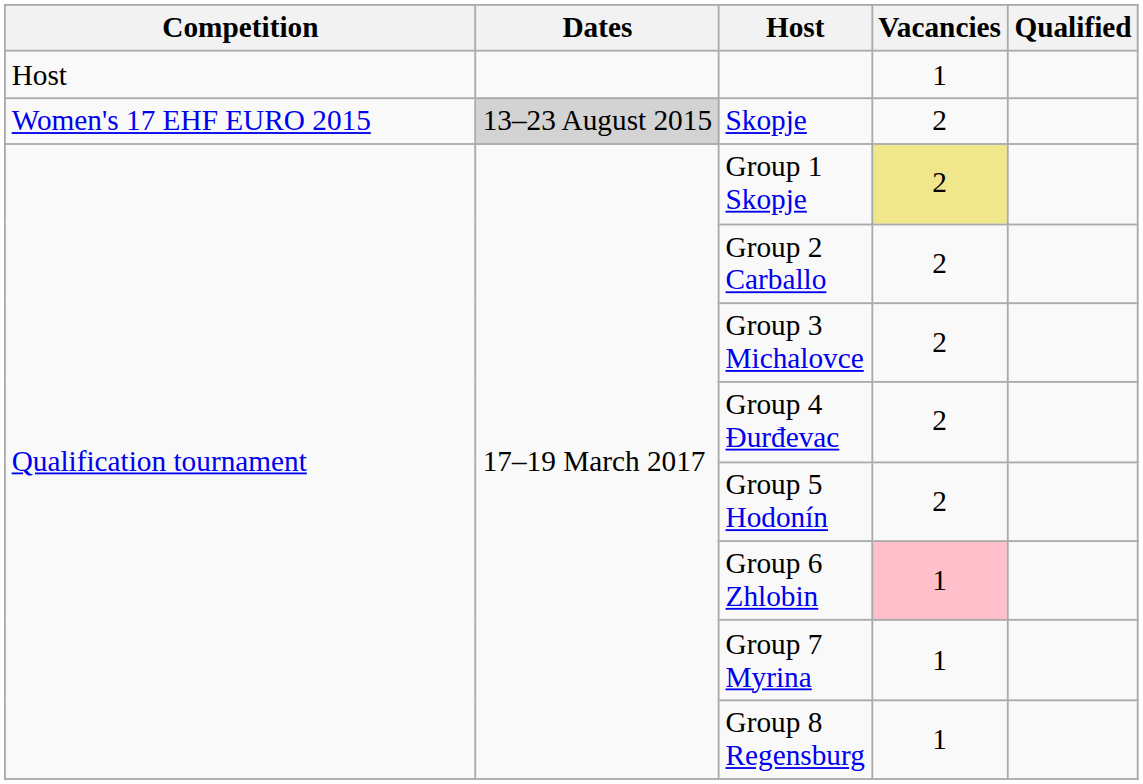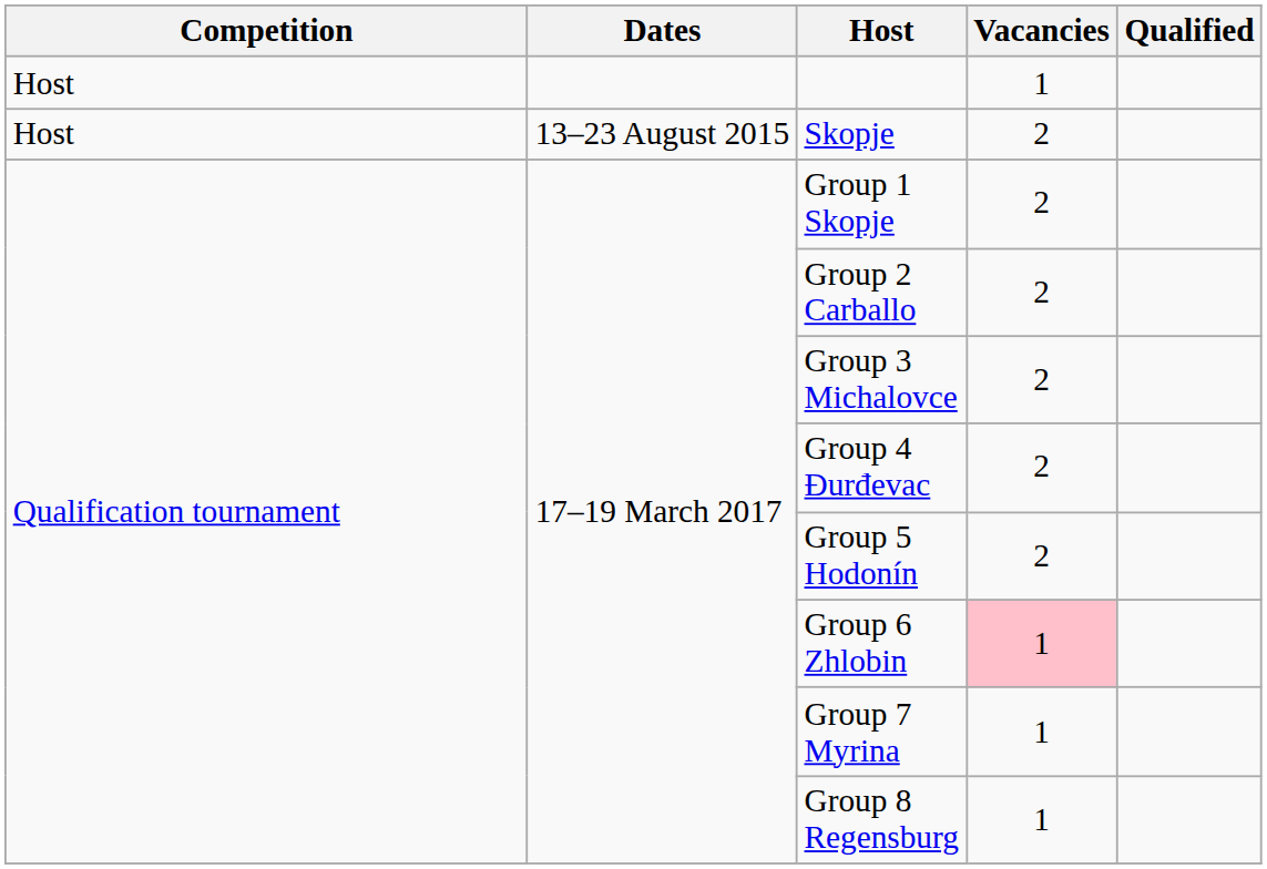Skopje | Competition: Women's 17 EHF EURO 2015 -> Host
Skopje | Dates: lightgrey background -> no background
Group 1 Skopje | Vacancies: khaki background -> no background
